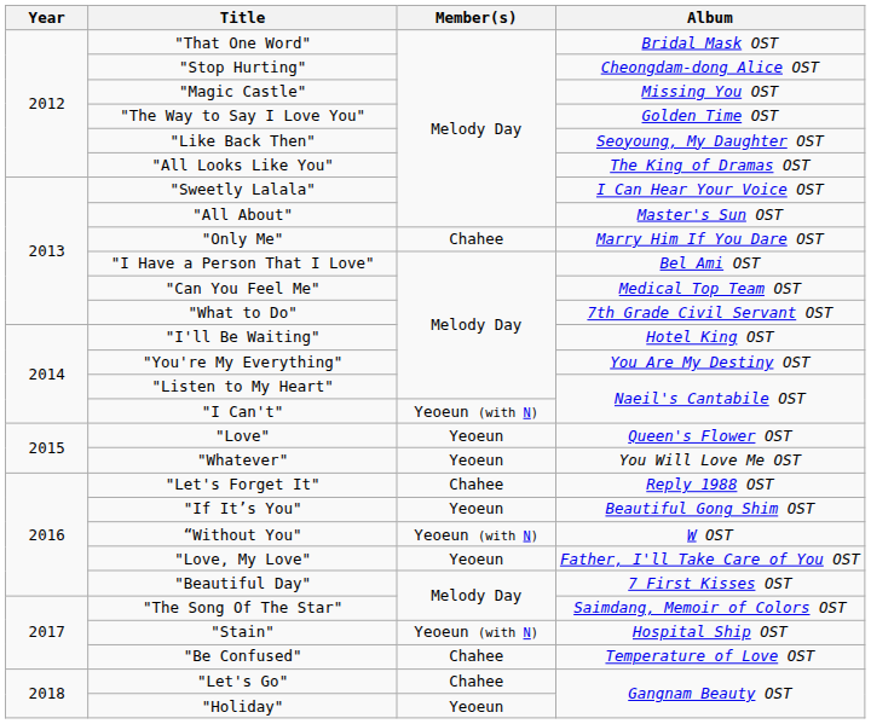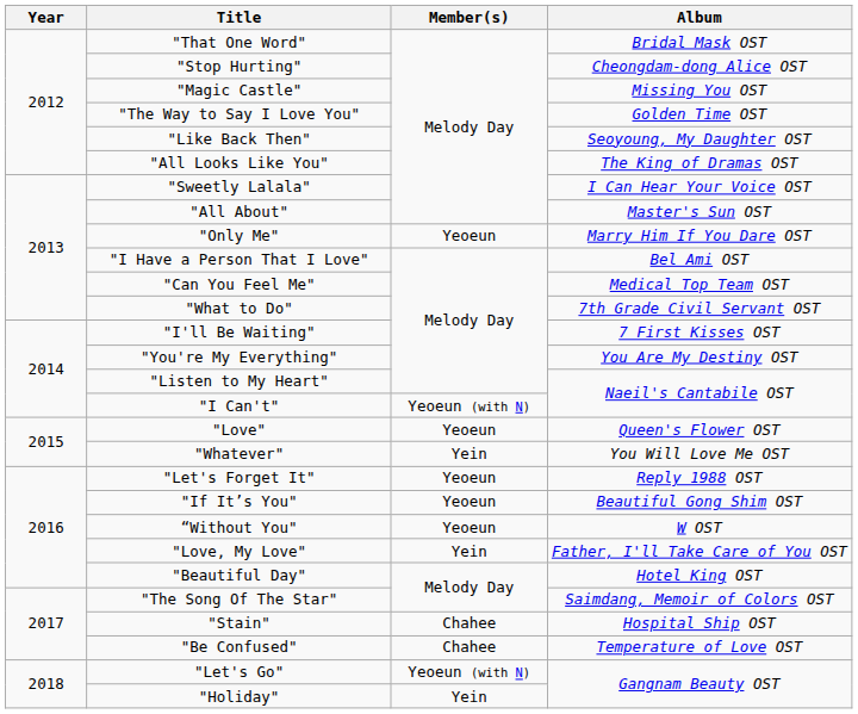"Only Me" | Member(s): Chahee -> Yeoeun
"I'll Be Waiting" | Album: Hotel King OST -> 7 First Kisses OST
"Whatever" | Member(s): Yeoeun -> Yein
"Let's Forget It" | Member(s): Chahee -> Yeoeun
“Without You" | Member(s): Yeoeun (with N) -> Yeoeun
"Love, My Love" | Member(s): Yeoeun -> Yein
"Beautiful Day" | Album: 7 First Kisses OST -> Hotel King OST
"Stain" | Member(s): Yeoeun (with N) -> Chahee
"Let's Go" | Member(s): Chahee -> Yeoeun (with N)
"Holiday" | Member(s): Yeoeun -> Yein
